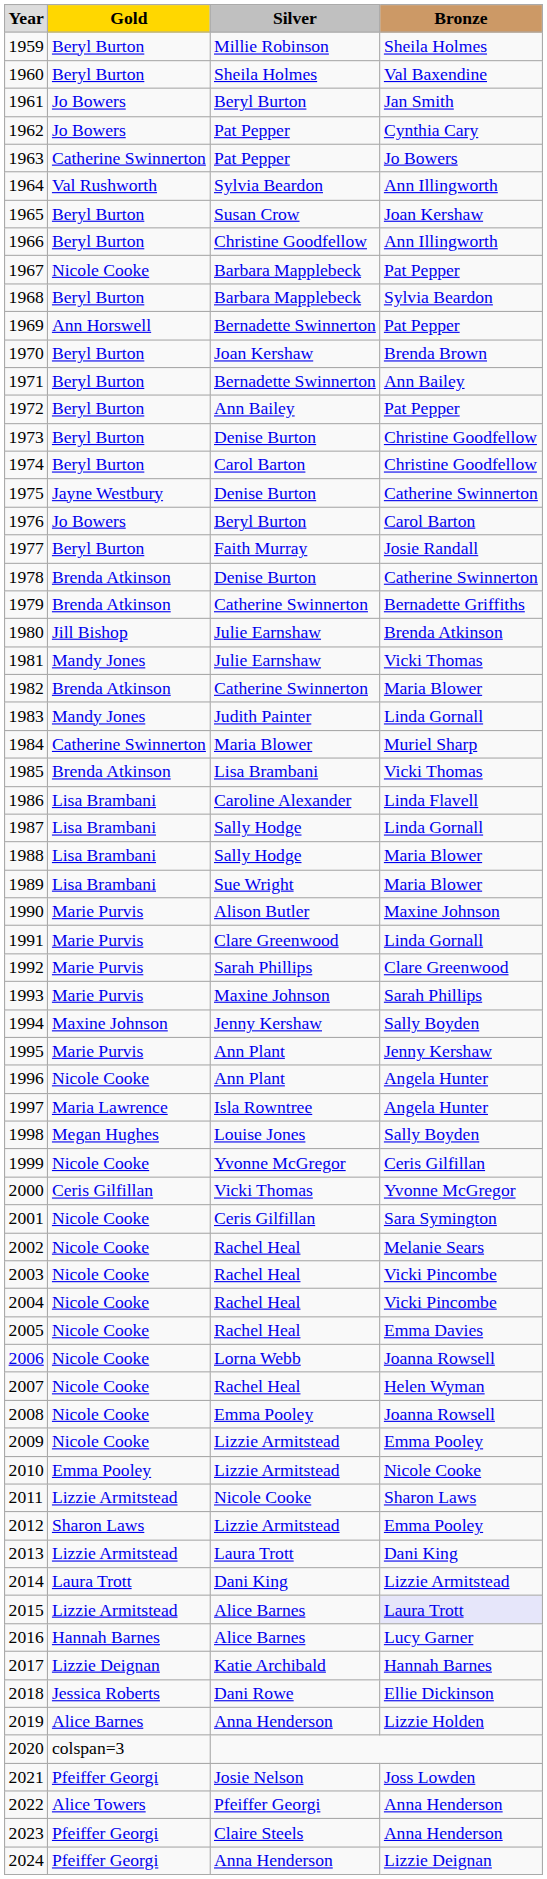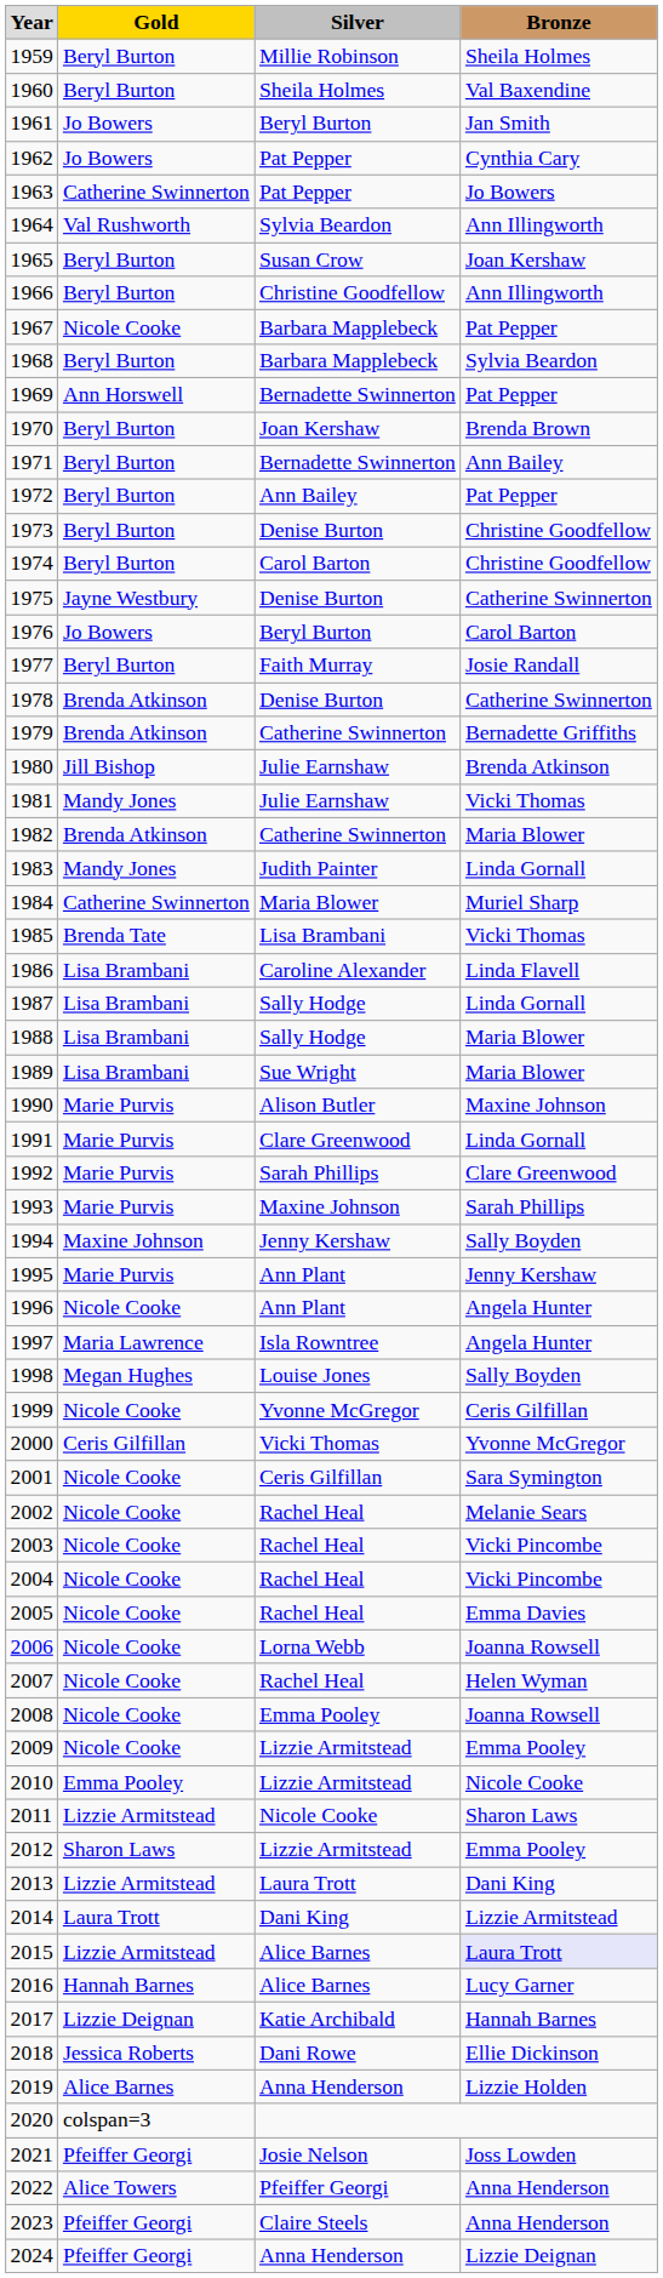1985 | column 2: Brenda Atkinson -> Brenda Tate
